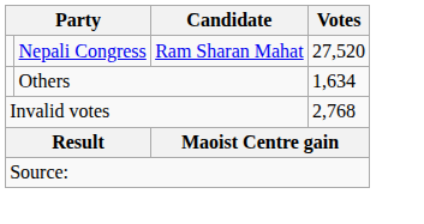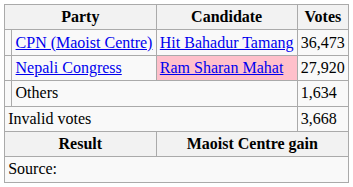+ row: CPN (Maoist Centre) | Hit Bahadur Tamang | 36,473
Nepali Congress | Candidate: no background -> pink background
Nepali Congress | Votes: 27,520 -> 27,920
Invalid votes | Votes: 2,768 -> 3,668
